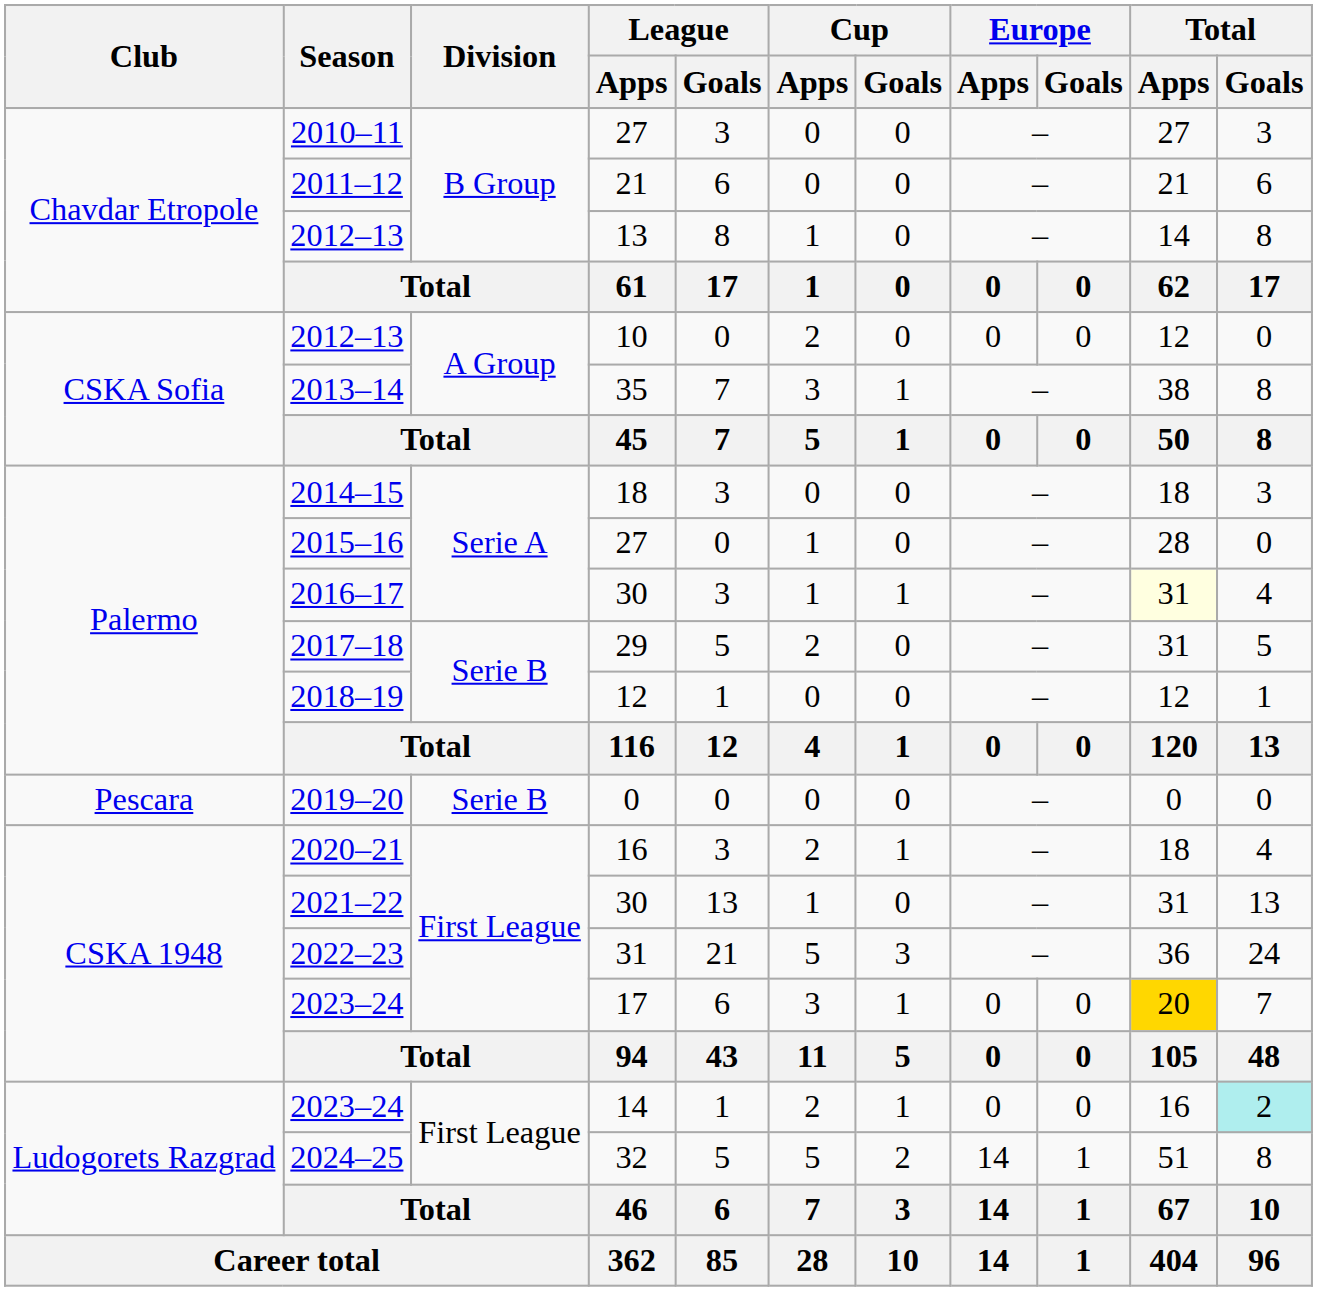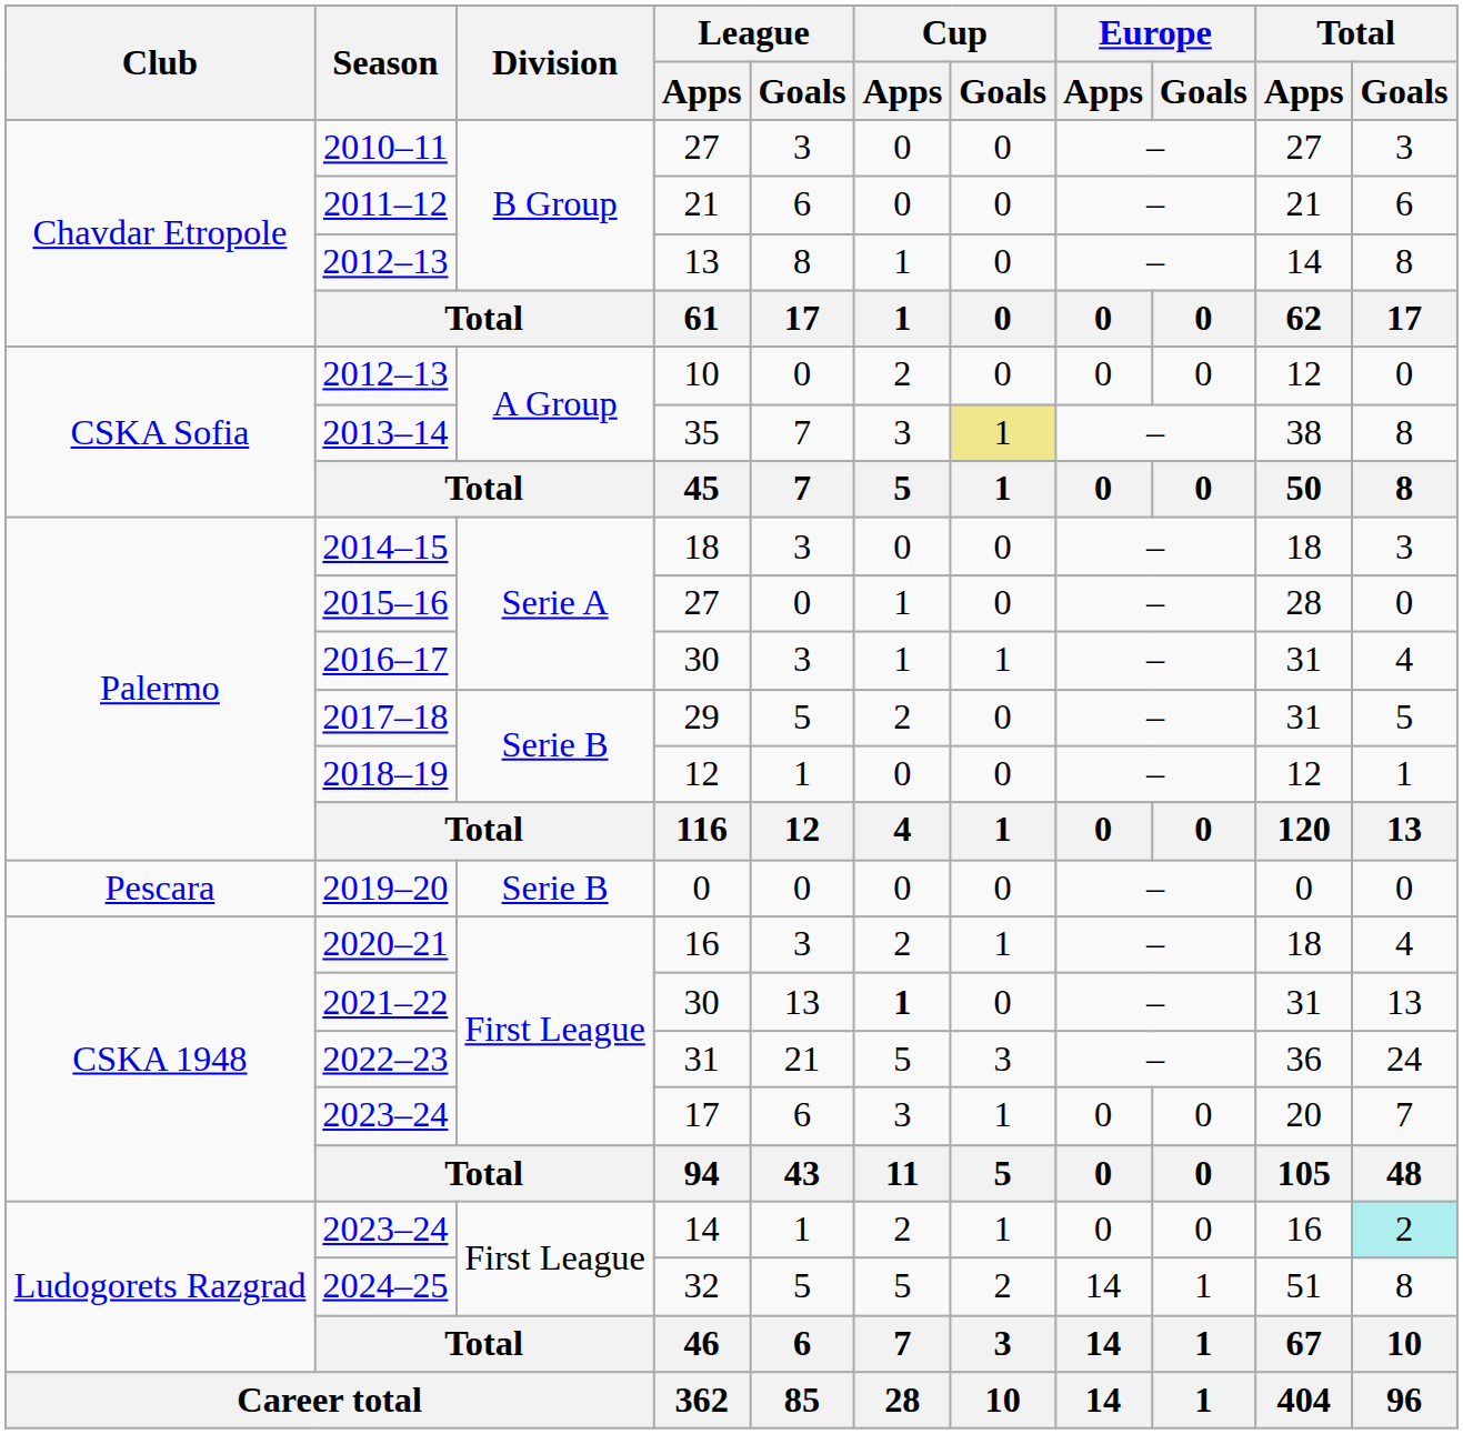2013–14 | Cup / Goals: no background -> khaki background
2016–17 | Total / Apps: lightyellow background -> no background
2021–22 | Cup / Apps: normal -> bold
2023–24 / 17 | Total / Apps: gold background -> no background
